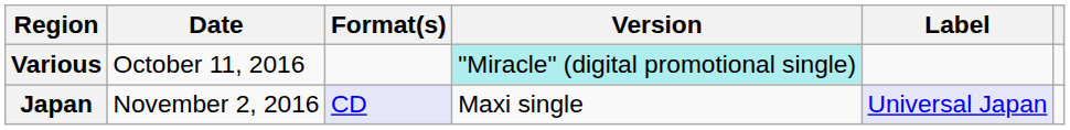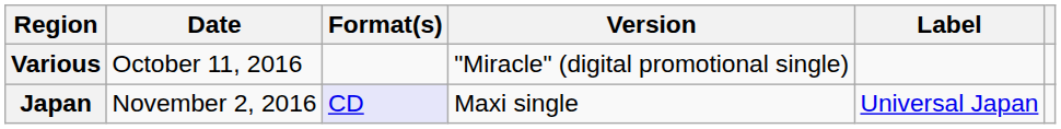Various / October 11, 2016 | Version: paleturquoise background -> no background
Japan | Label: lavender background -> no background
